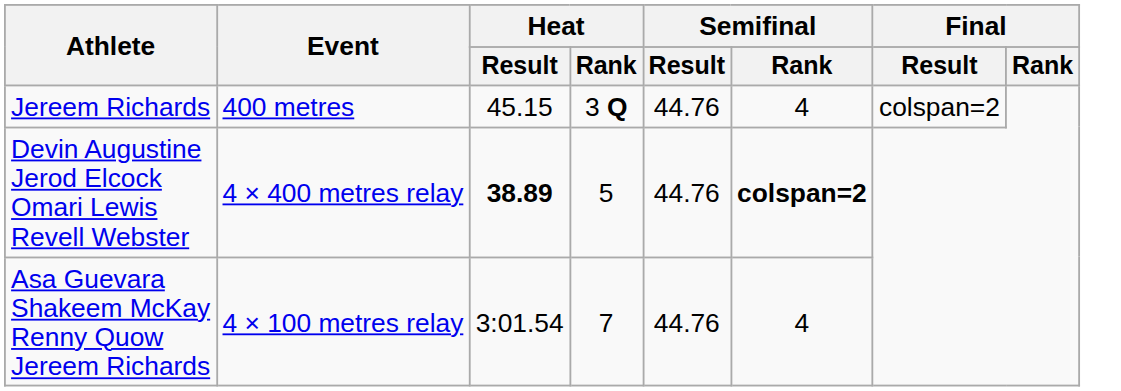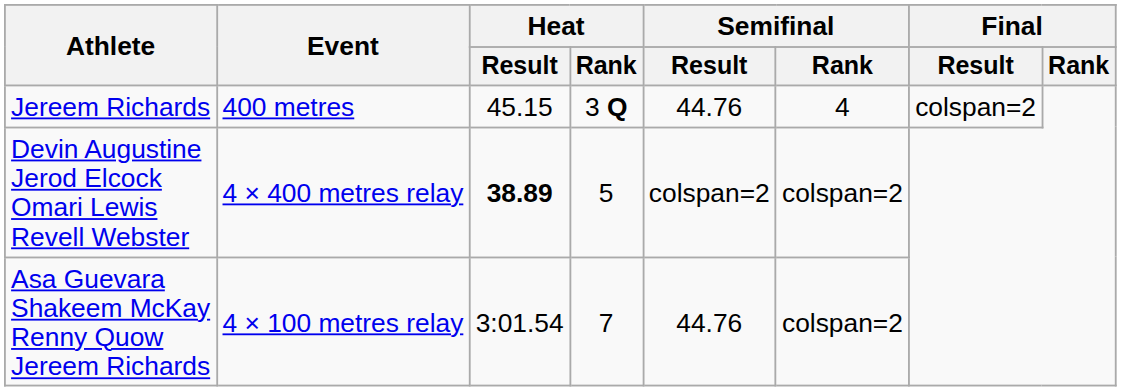Devin Augustine Jerod Elcock Omari Lewis Revell Webster | Semifinal / Result: 44.76 -> colspan=2
Devin Augustine Jerod Elcock Omari Lewis Revell Webster | Semifinal / Rank: bold -> normal
Asa Guevara Shakeem McKay Renny Quow Jereem Richards | Semifinal / Rank: 4 -> colspan=2
